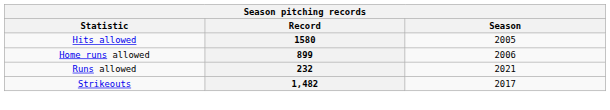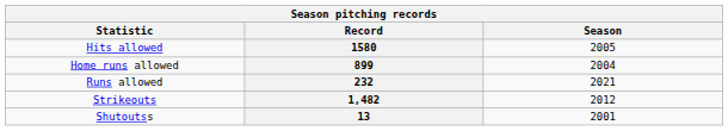899 | Season: 2006 -> 2004
1,482 | Season: 2017 -> 2012
+ row: Shutoutss | 13 | 2001
